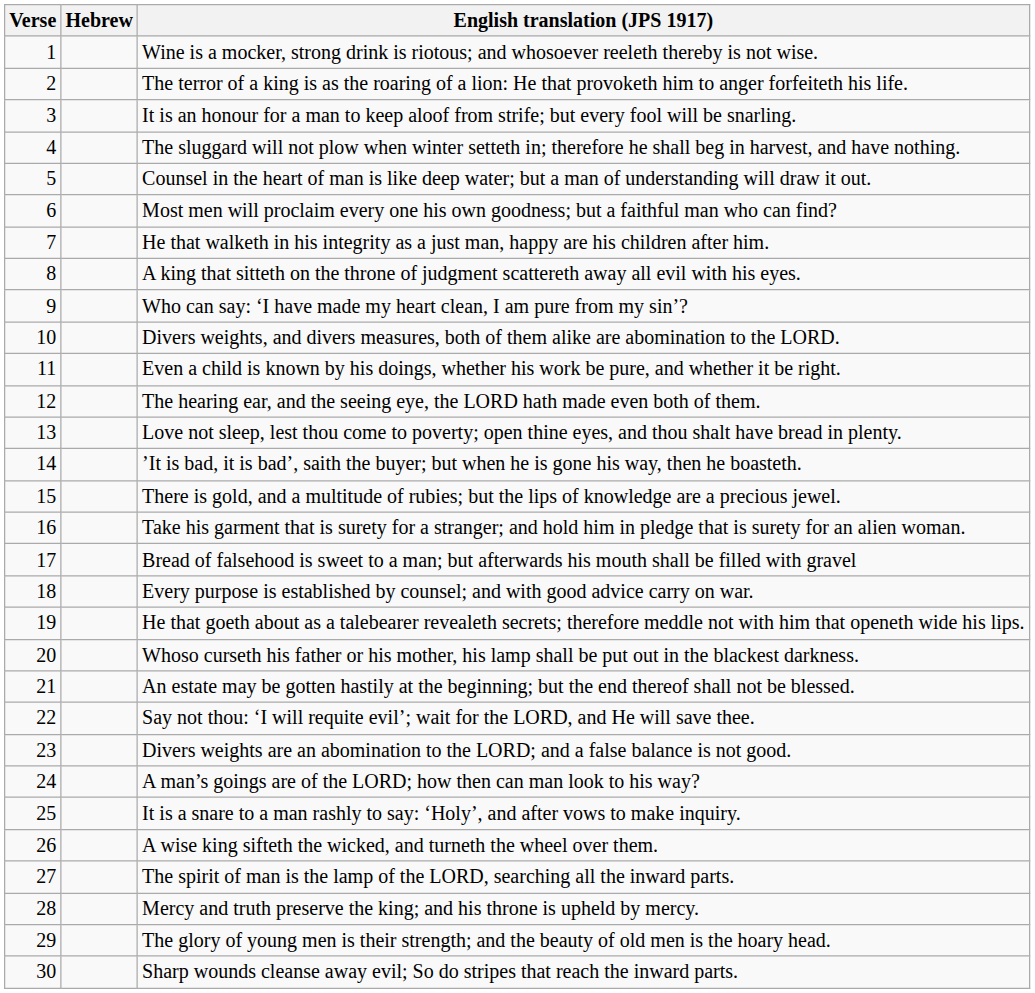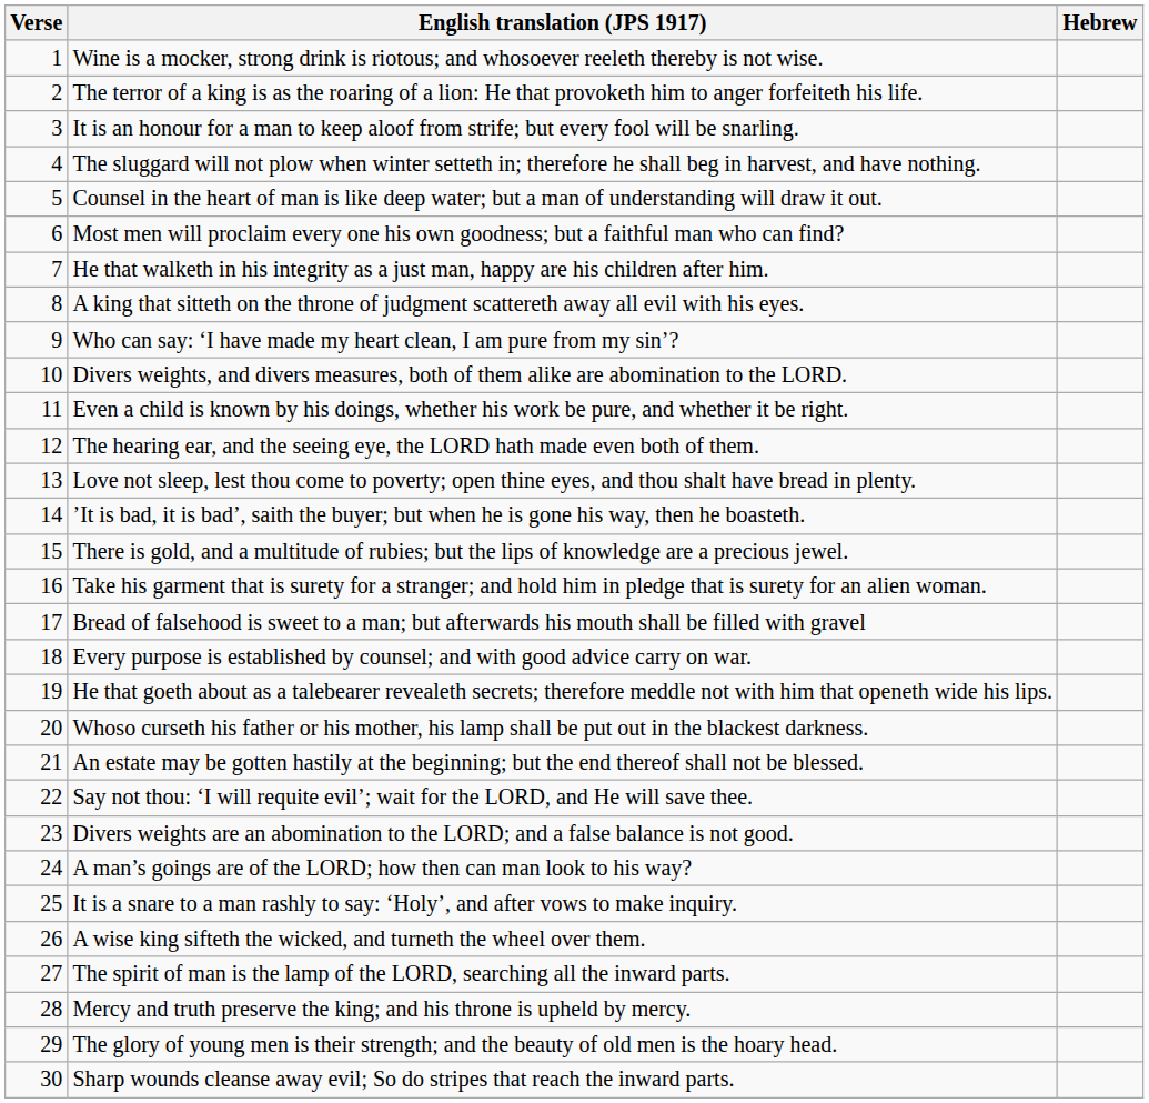columns swapped: Hebrew <-> English translation (JPS 1917)
